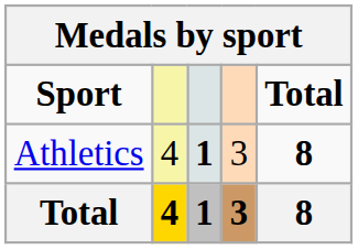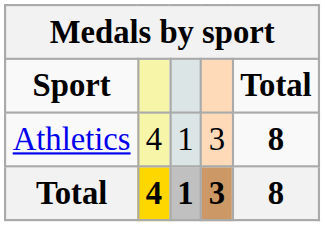Athletics | column 3: bold -> normal
